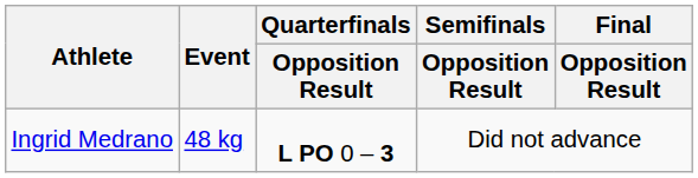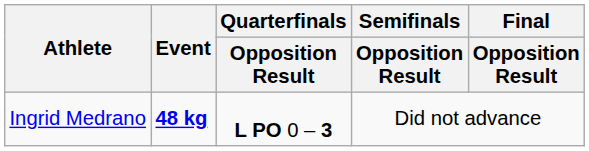Ingrid Medrano | Event: normal -> bold
